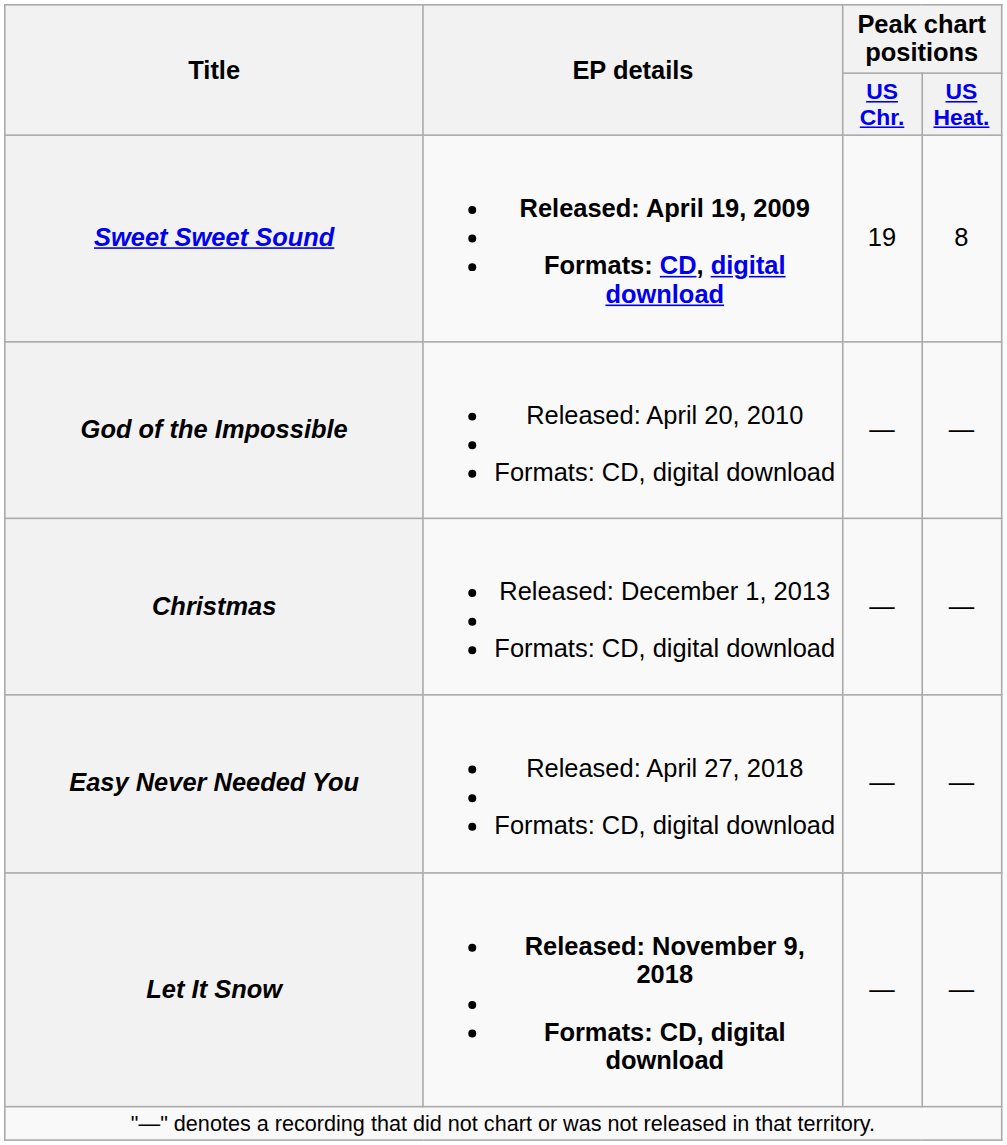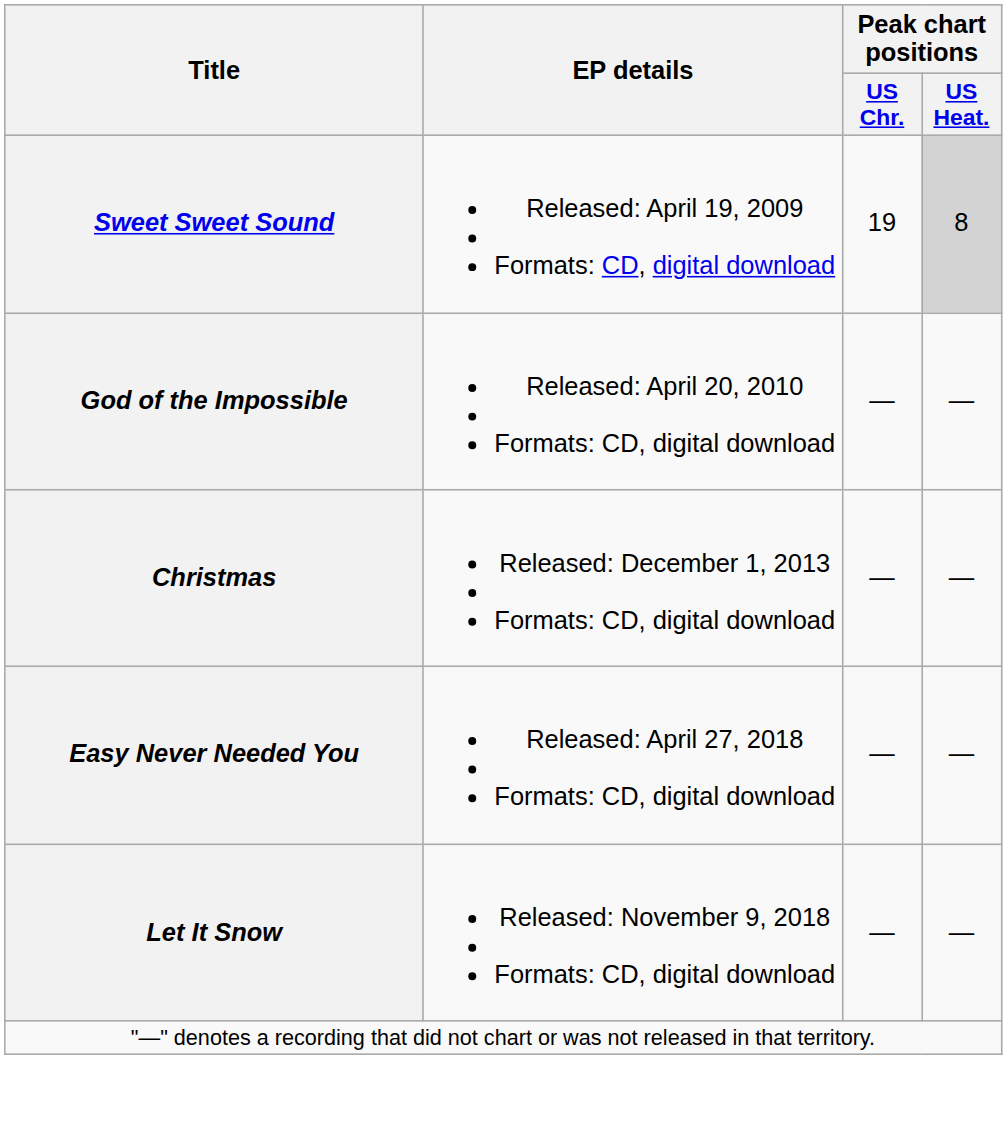Sweet Sweet Sound | EP details: bold -> normal
Sweet Sweet Sound | Peak chart positions / US Heat.: no background -> lightgrey background
Let It Snow | EP details: bold -> normal
